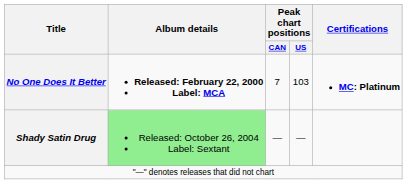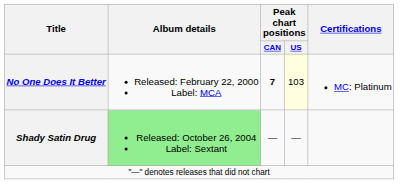No One Does It Better | Album details: bold -> normal
No One Does It Better | Peak chart positions / CAN: normal -> bold
No One Does It Better | Peak chart positions / US: no background -> lightyellow background
No One Does It Better | Certifications: bold -> normal
